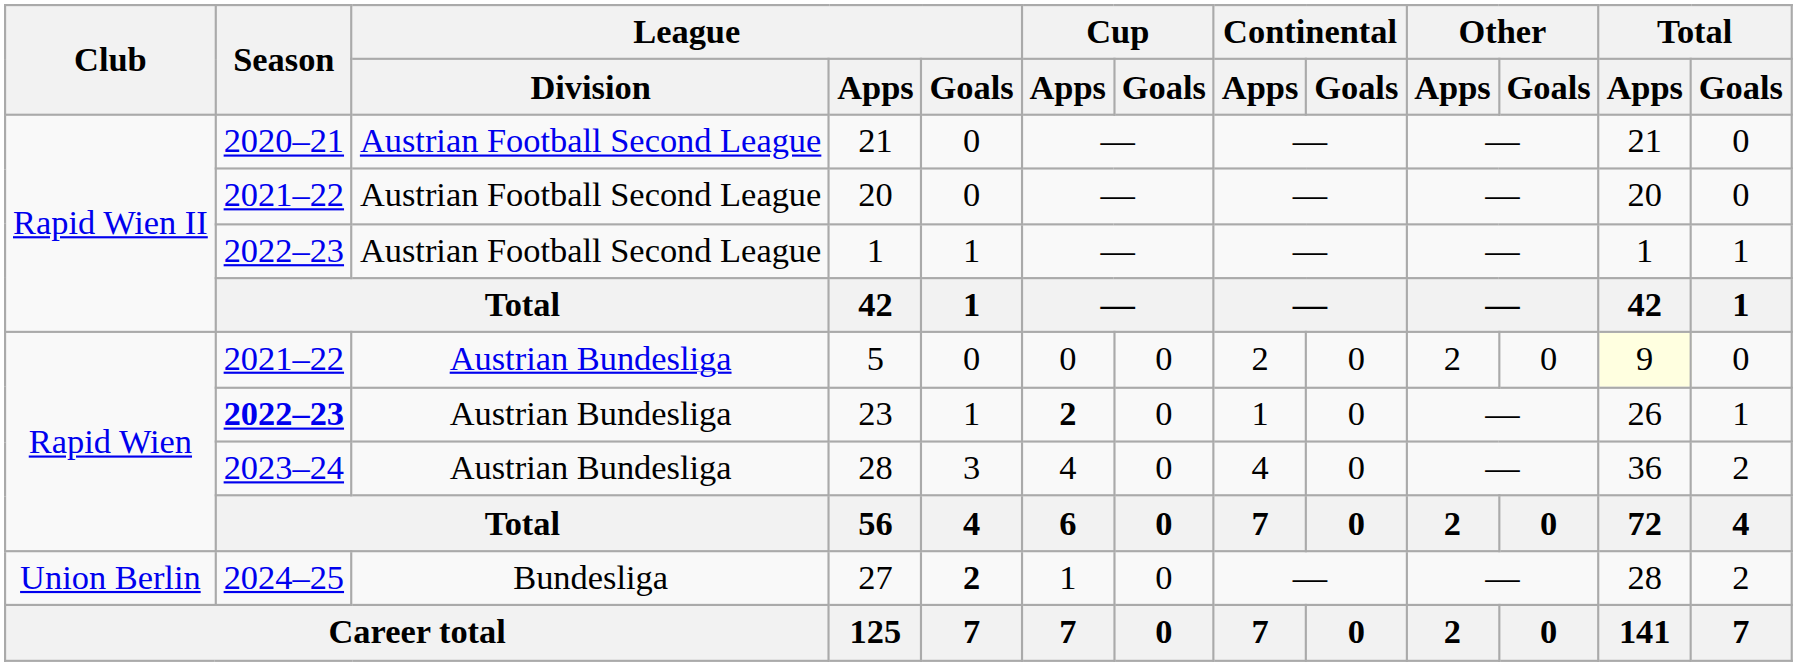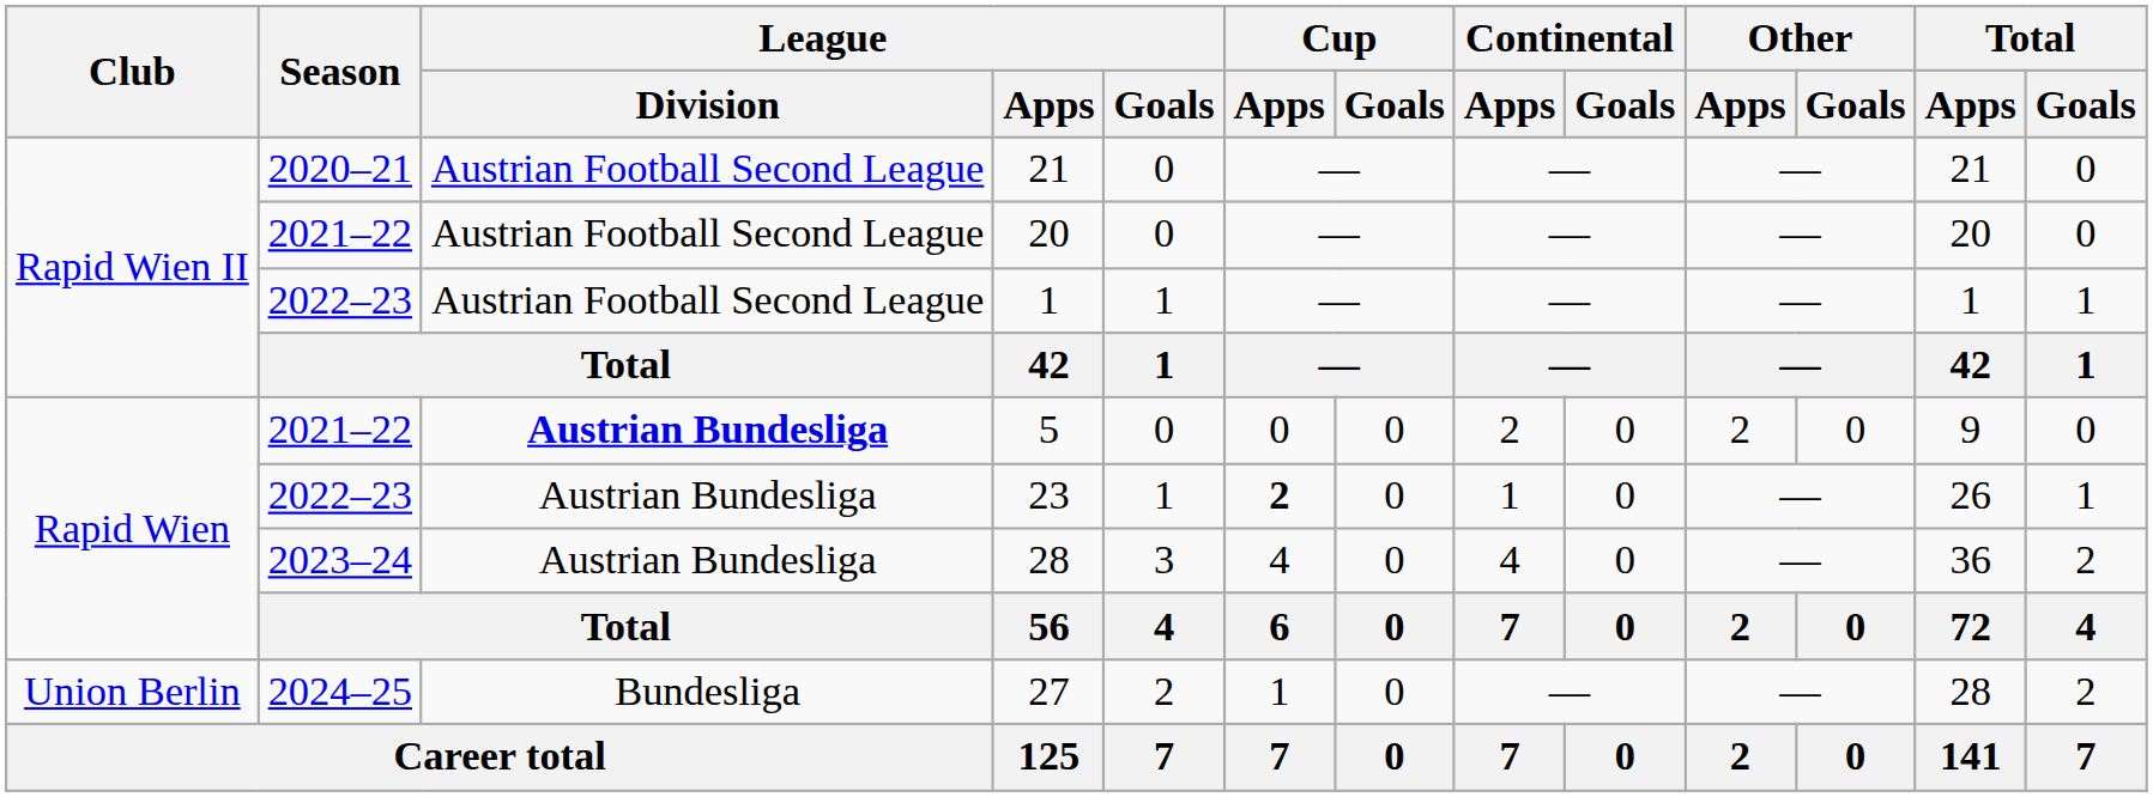5 | League / Division: normal -> bold
5 | Total / Apps: lightyellow background -> no background
23 | Season: bold -> normal
27 | League / Goals: bold -> normal
